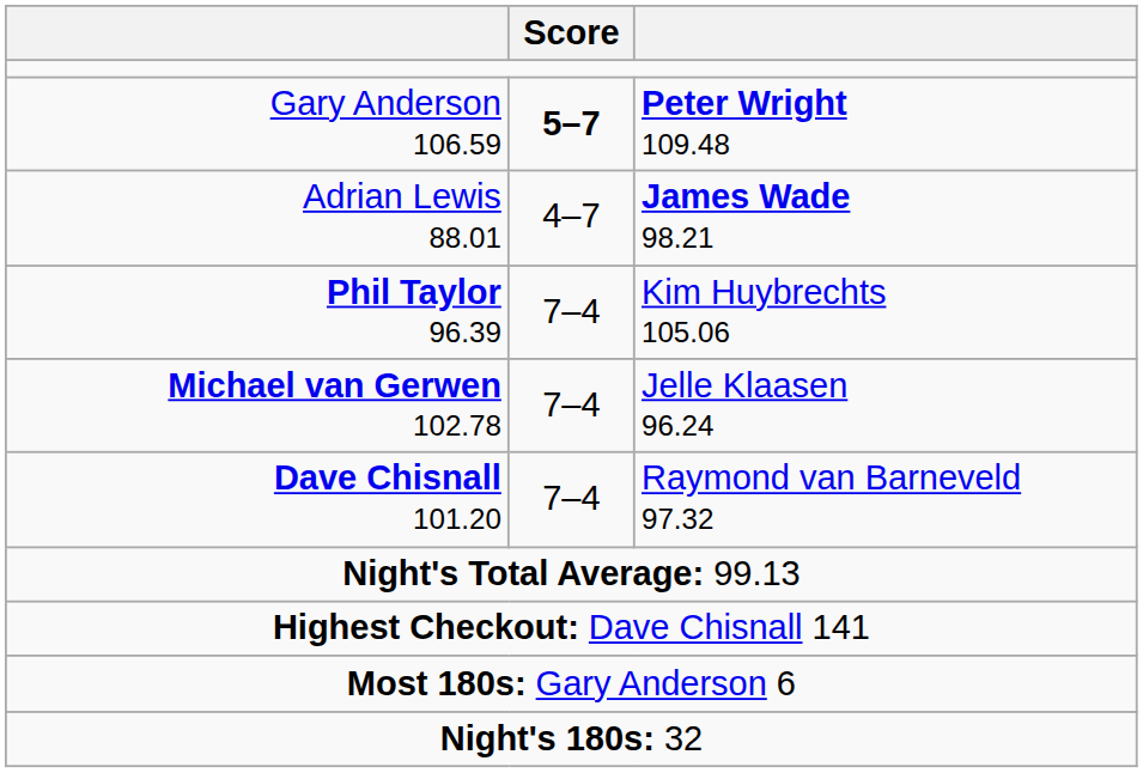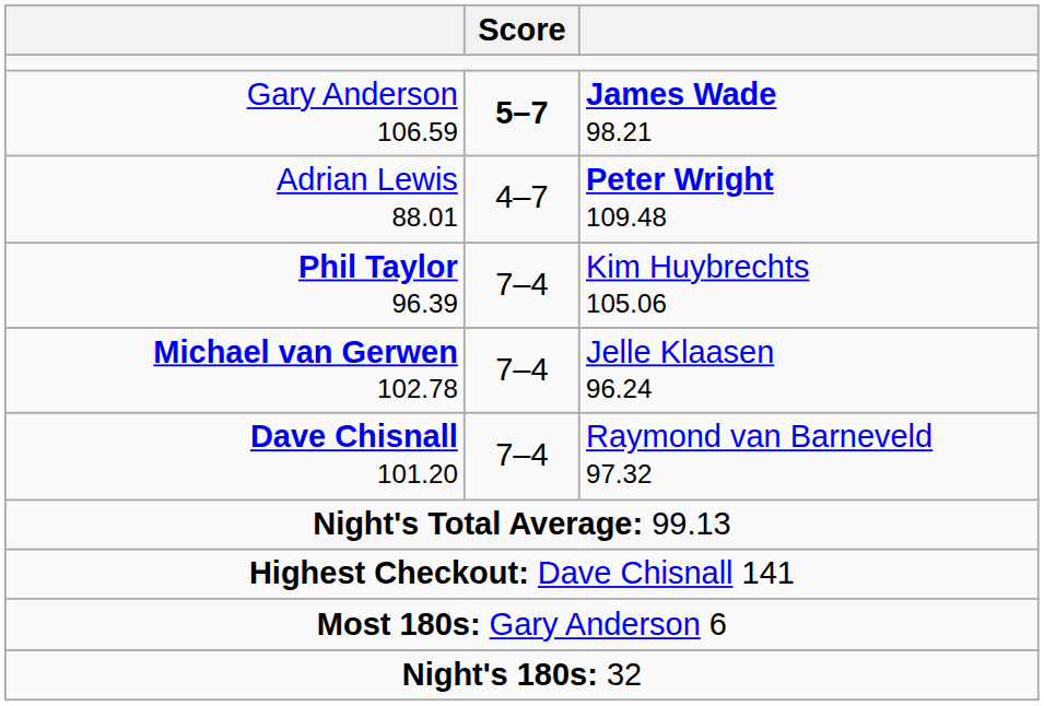Gary Anderson 106.59 | column 3: Peter Wright 109.48 -> James Wade 98.21
Adrian Lewis 88.01 | column 3: James Wade 98.21 -> Peter Wright 109.48
